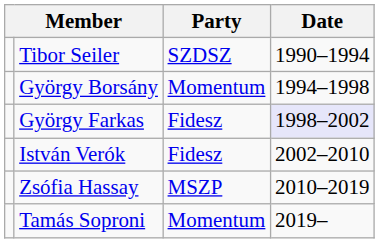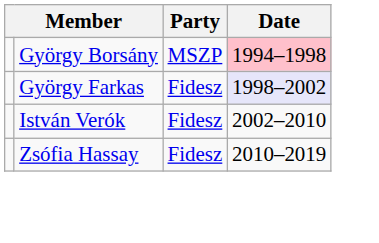- row: Tibor Seiler | SZDSZ | 1990–1994
György Borsány | Party: Momentum -> MSZP
György Borsány | Date: no background -> pink background
Zsófia Hassay | Party: MSZP -> Fidesz
- row: Tamás Soproni | Momentum | 2019–
